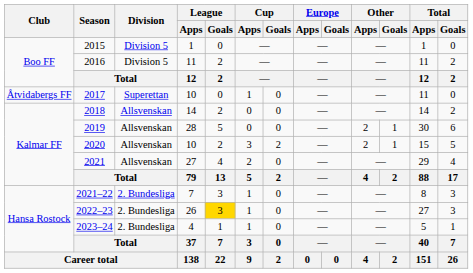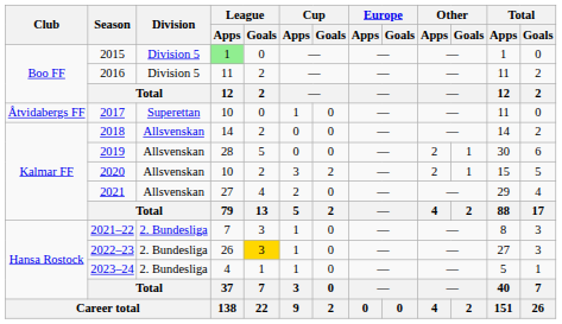2015 | League / Apps: no background -> lightgreen background
